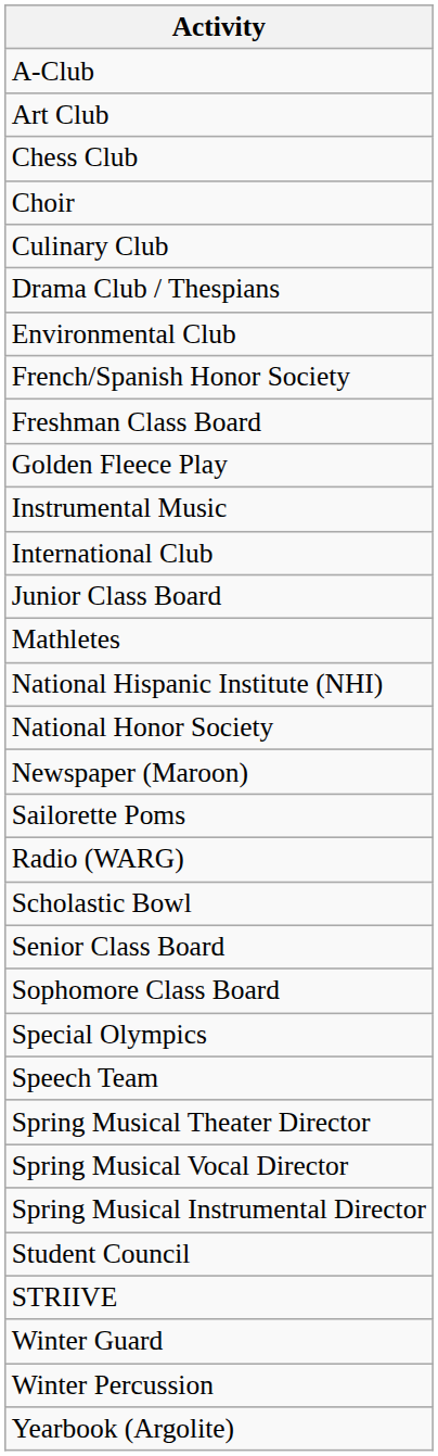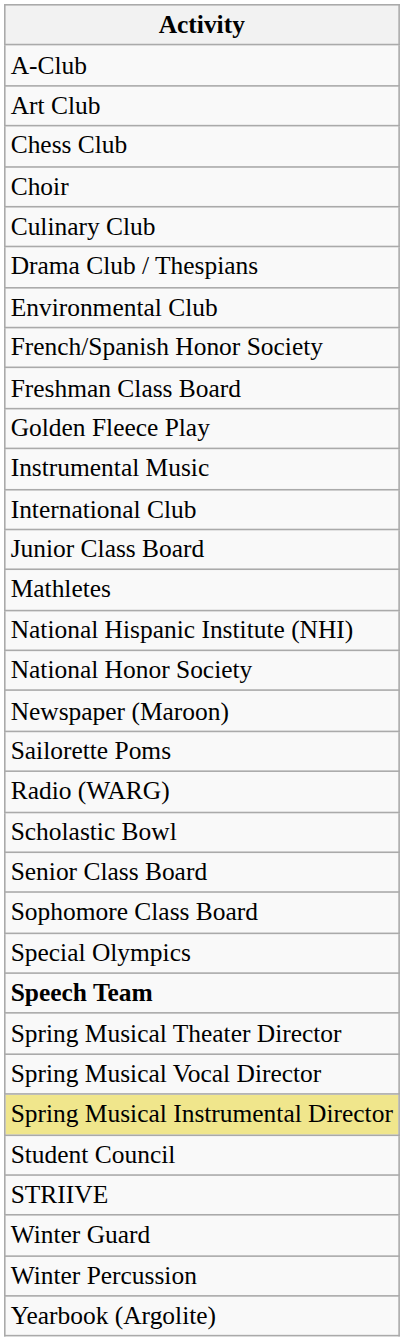row 25 | column 1: normal -> bold
row 28 | column 1: no background -> khaki background
